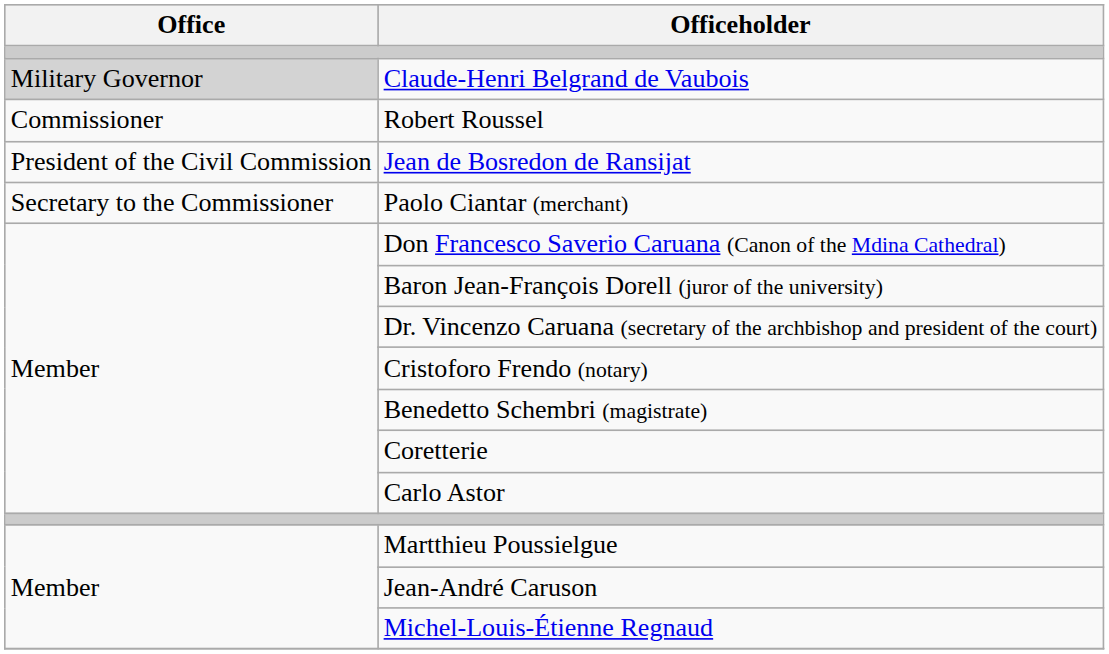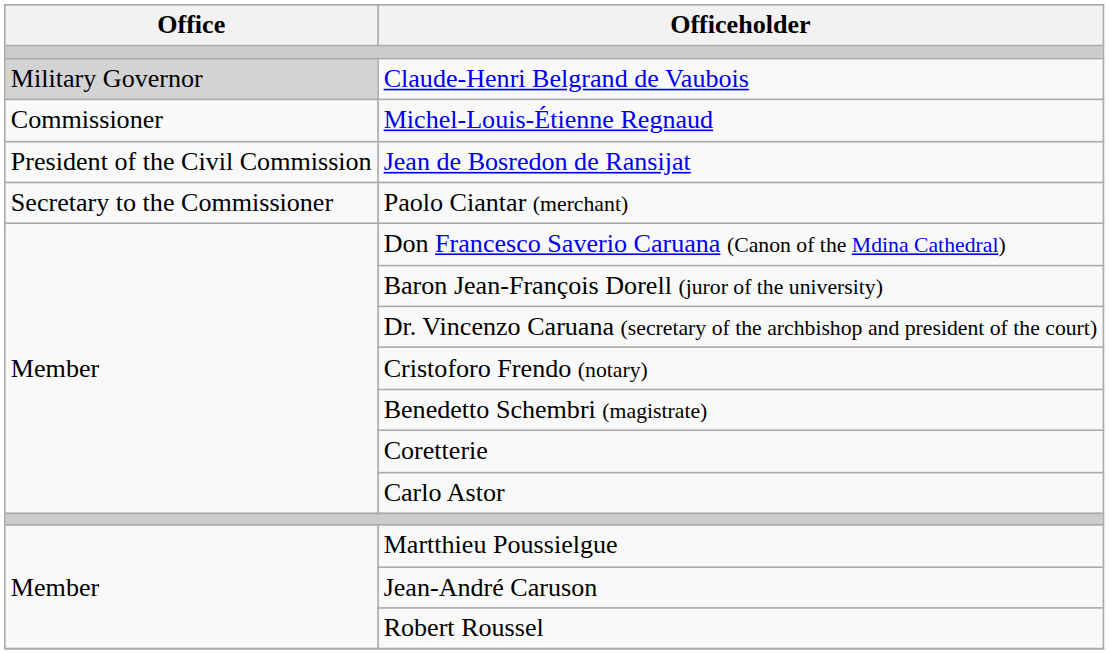row 4 | Officeholder: Robert Roussel -> Michel-Louis-Étienne Regnaud
row 17 | Officeholder: Michel-Louis-Étienne Regnaud -> Robert Roussel
